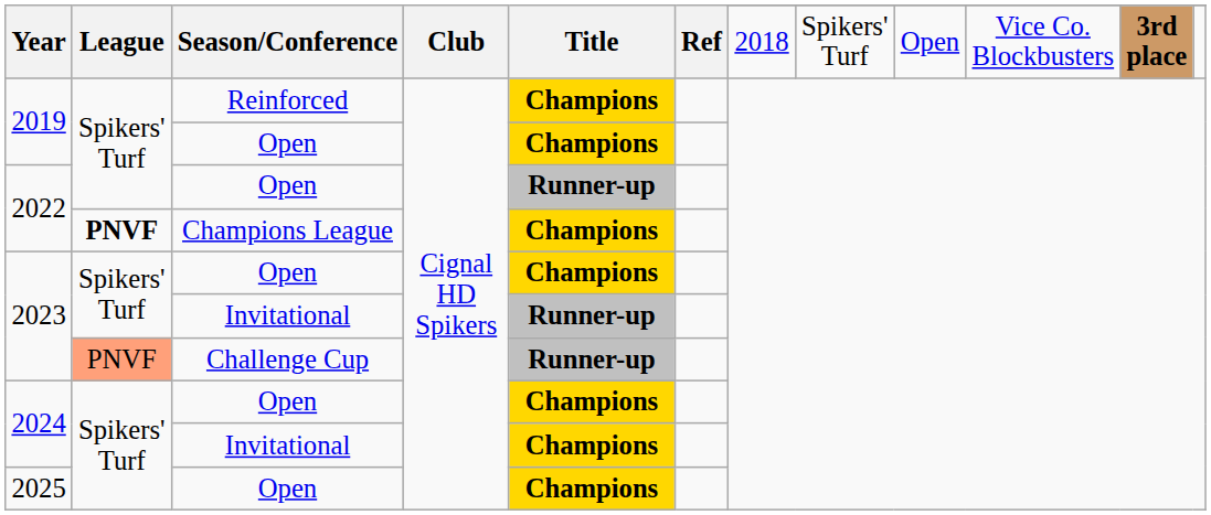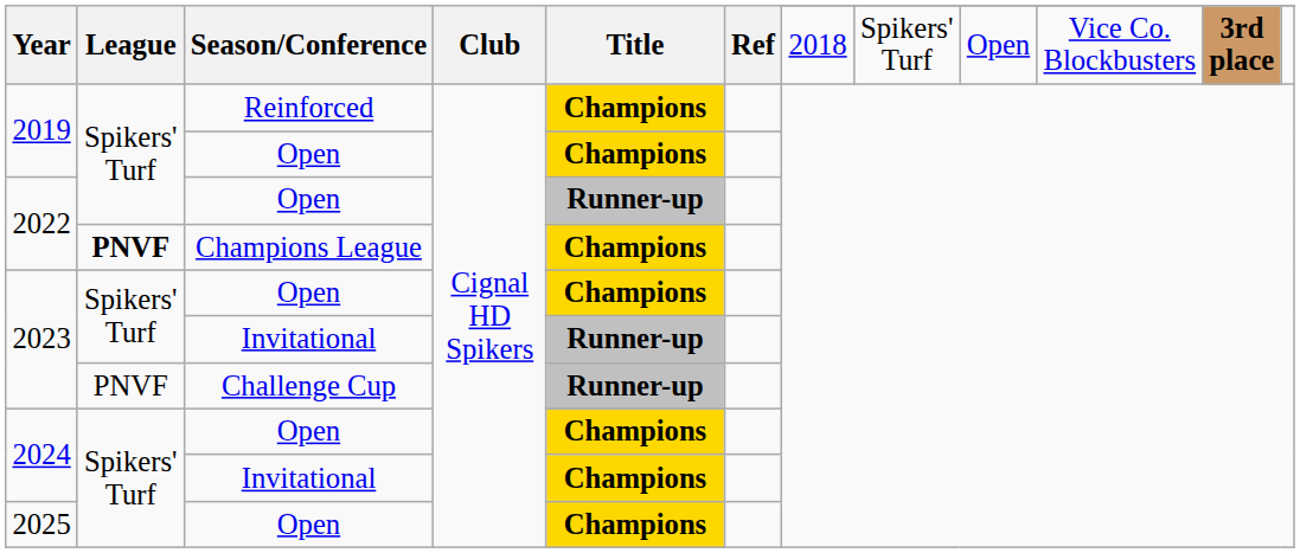2023 / Challenge Cup | League: lightsalmon background -> no background
